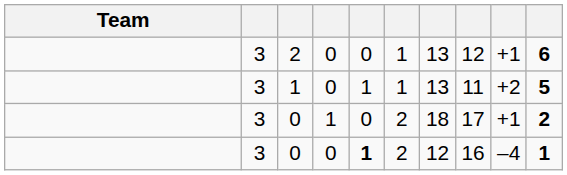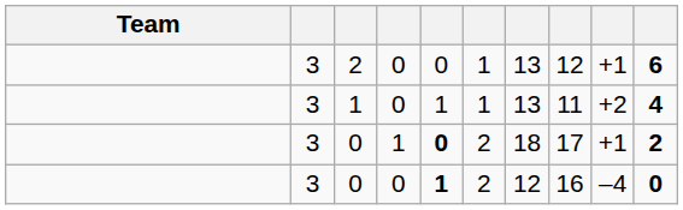row 3 | column 10: 5 -> 4
row 4 | column 5: normal -> bold
row 5 | column 10: 1 -> 0
